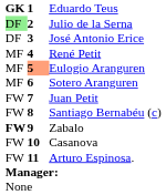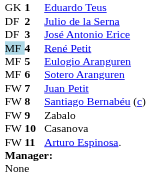Eduardo Teus | column 1: bold -> normal
Julio de la Serna | column 1: lightgreen background -> no background
René Petit | column 1: no background -> lightblue background
Eulogio Aranguren | column 2: lightsalmon background -> no background
Zabalo | column 1: bold -> normal
